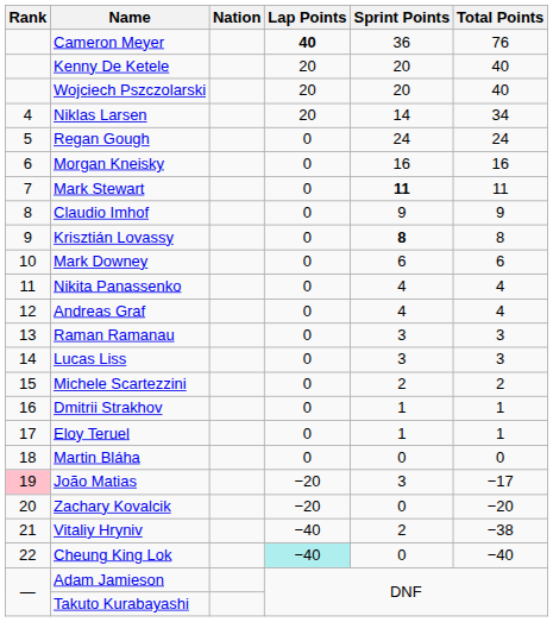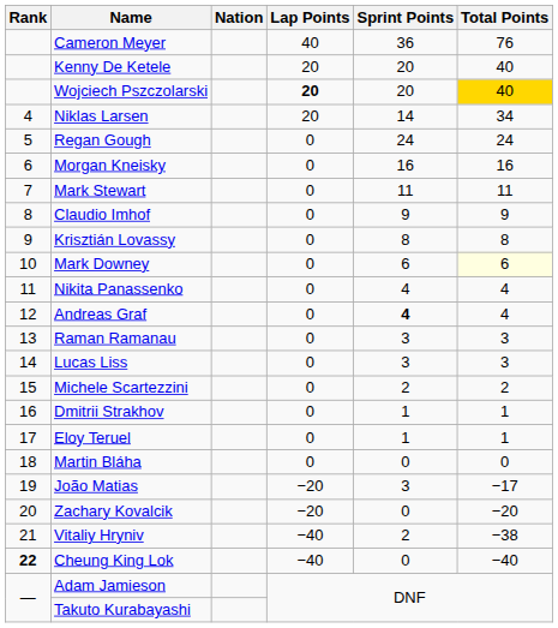Cameron Meyer | Lap Points: bold -> normal
Wojciech Pszczolarski | Lap Points: normal -> bold
Wojciech Pszczolarski | Total Points: no background -> gold background
Mark Stewart | Sprint Points: bold -> normal
Krisztián Lovassy | Sprint Points: bold -> normal
Mark Downey | Total Points: no background -> lightyellow background
Andreas Graf | Sprint Points: normal -> bold
João Matias | Rank: pink background -> no background
Cheung King Lok | Rank: normal -> bold
Cheung King Lok | Lap Points: paleturquoise background -> no background
